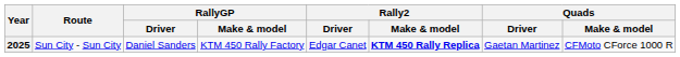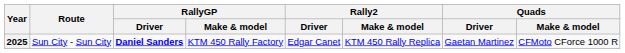2025 | RallyGP / Driver: normal -> bold
2025 | Rally2 / Make & model: bold -> normal
